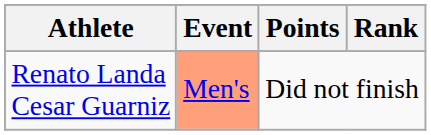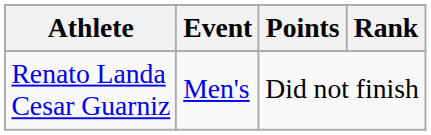Renato Landa Cesar Guarniz | Event: lightsalmon background -> no background
